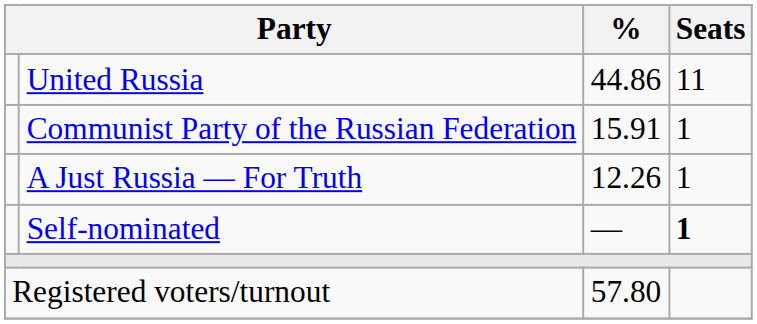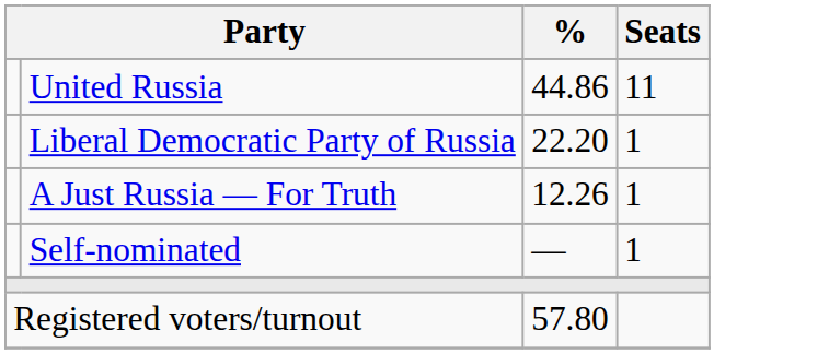+ row: Liberal Democratic Party of Russia | 22.20 | 1
- row: Communist Party of the Russian Federation | 15.91 | 1
Self-nominated | Seats: bold -> normal
